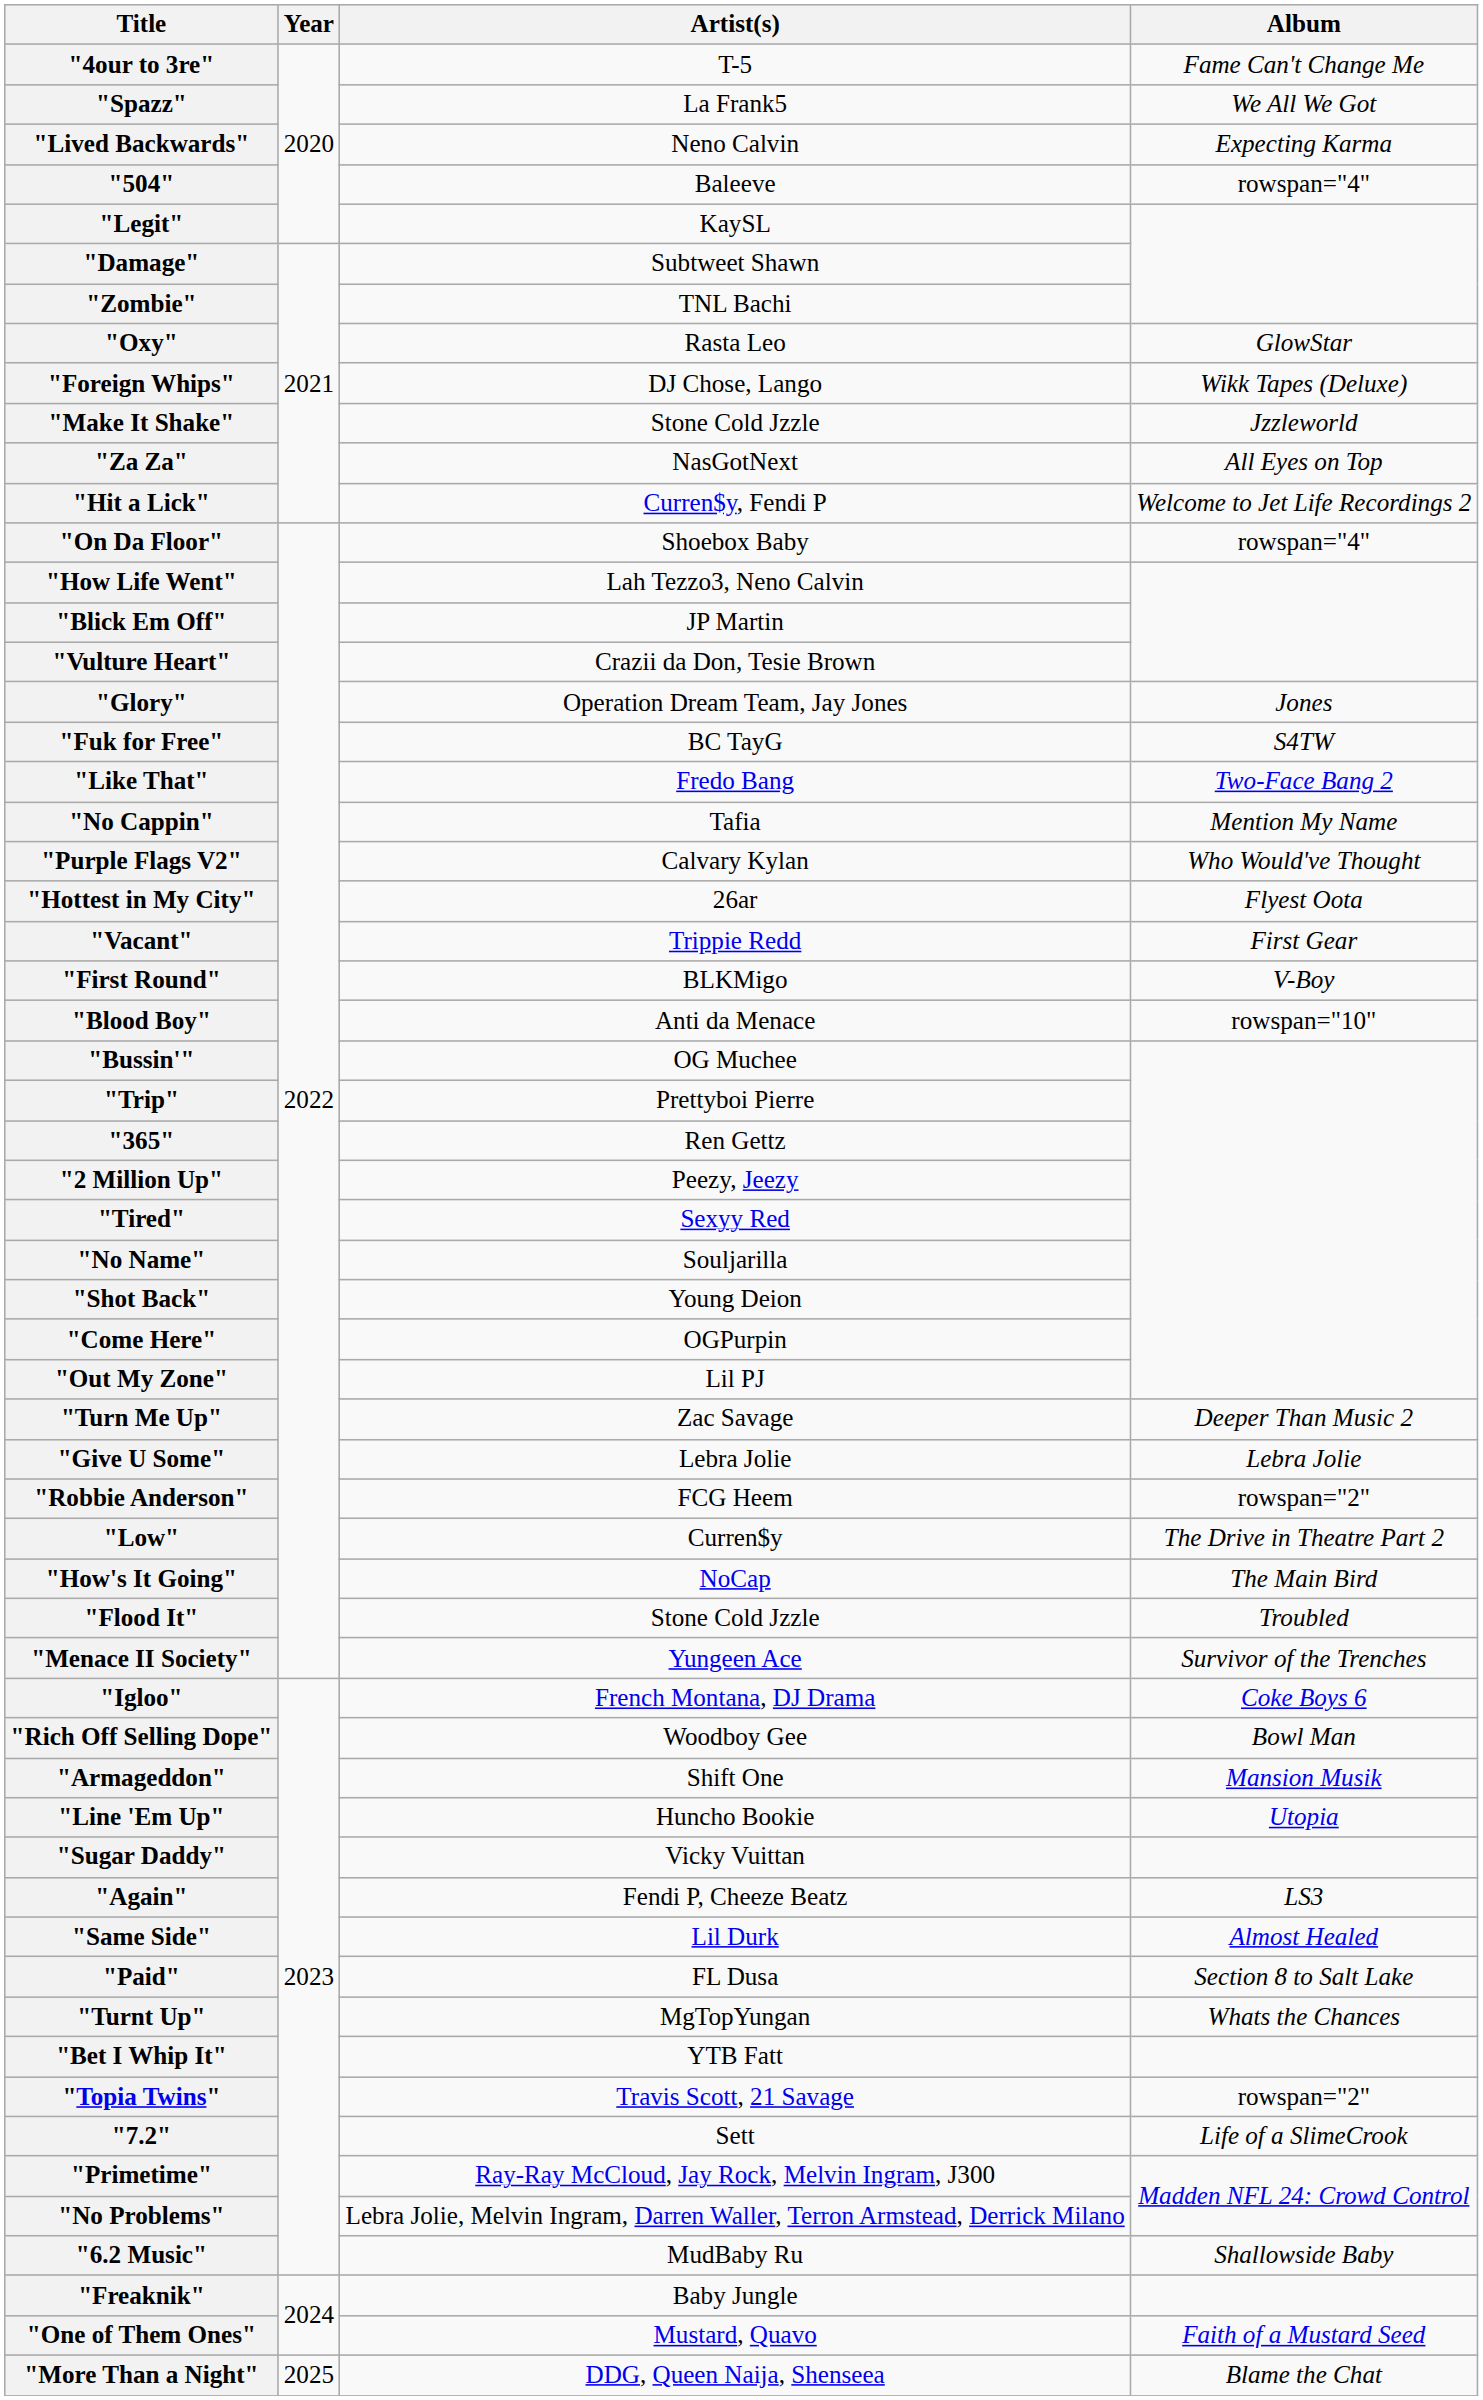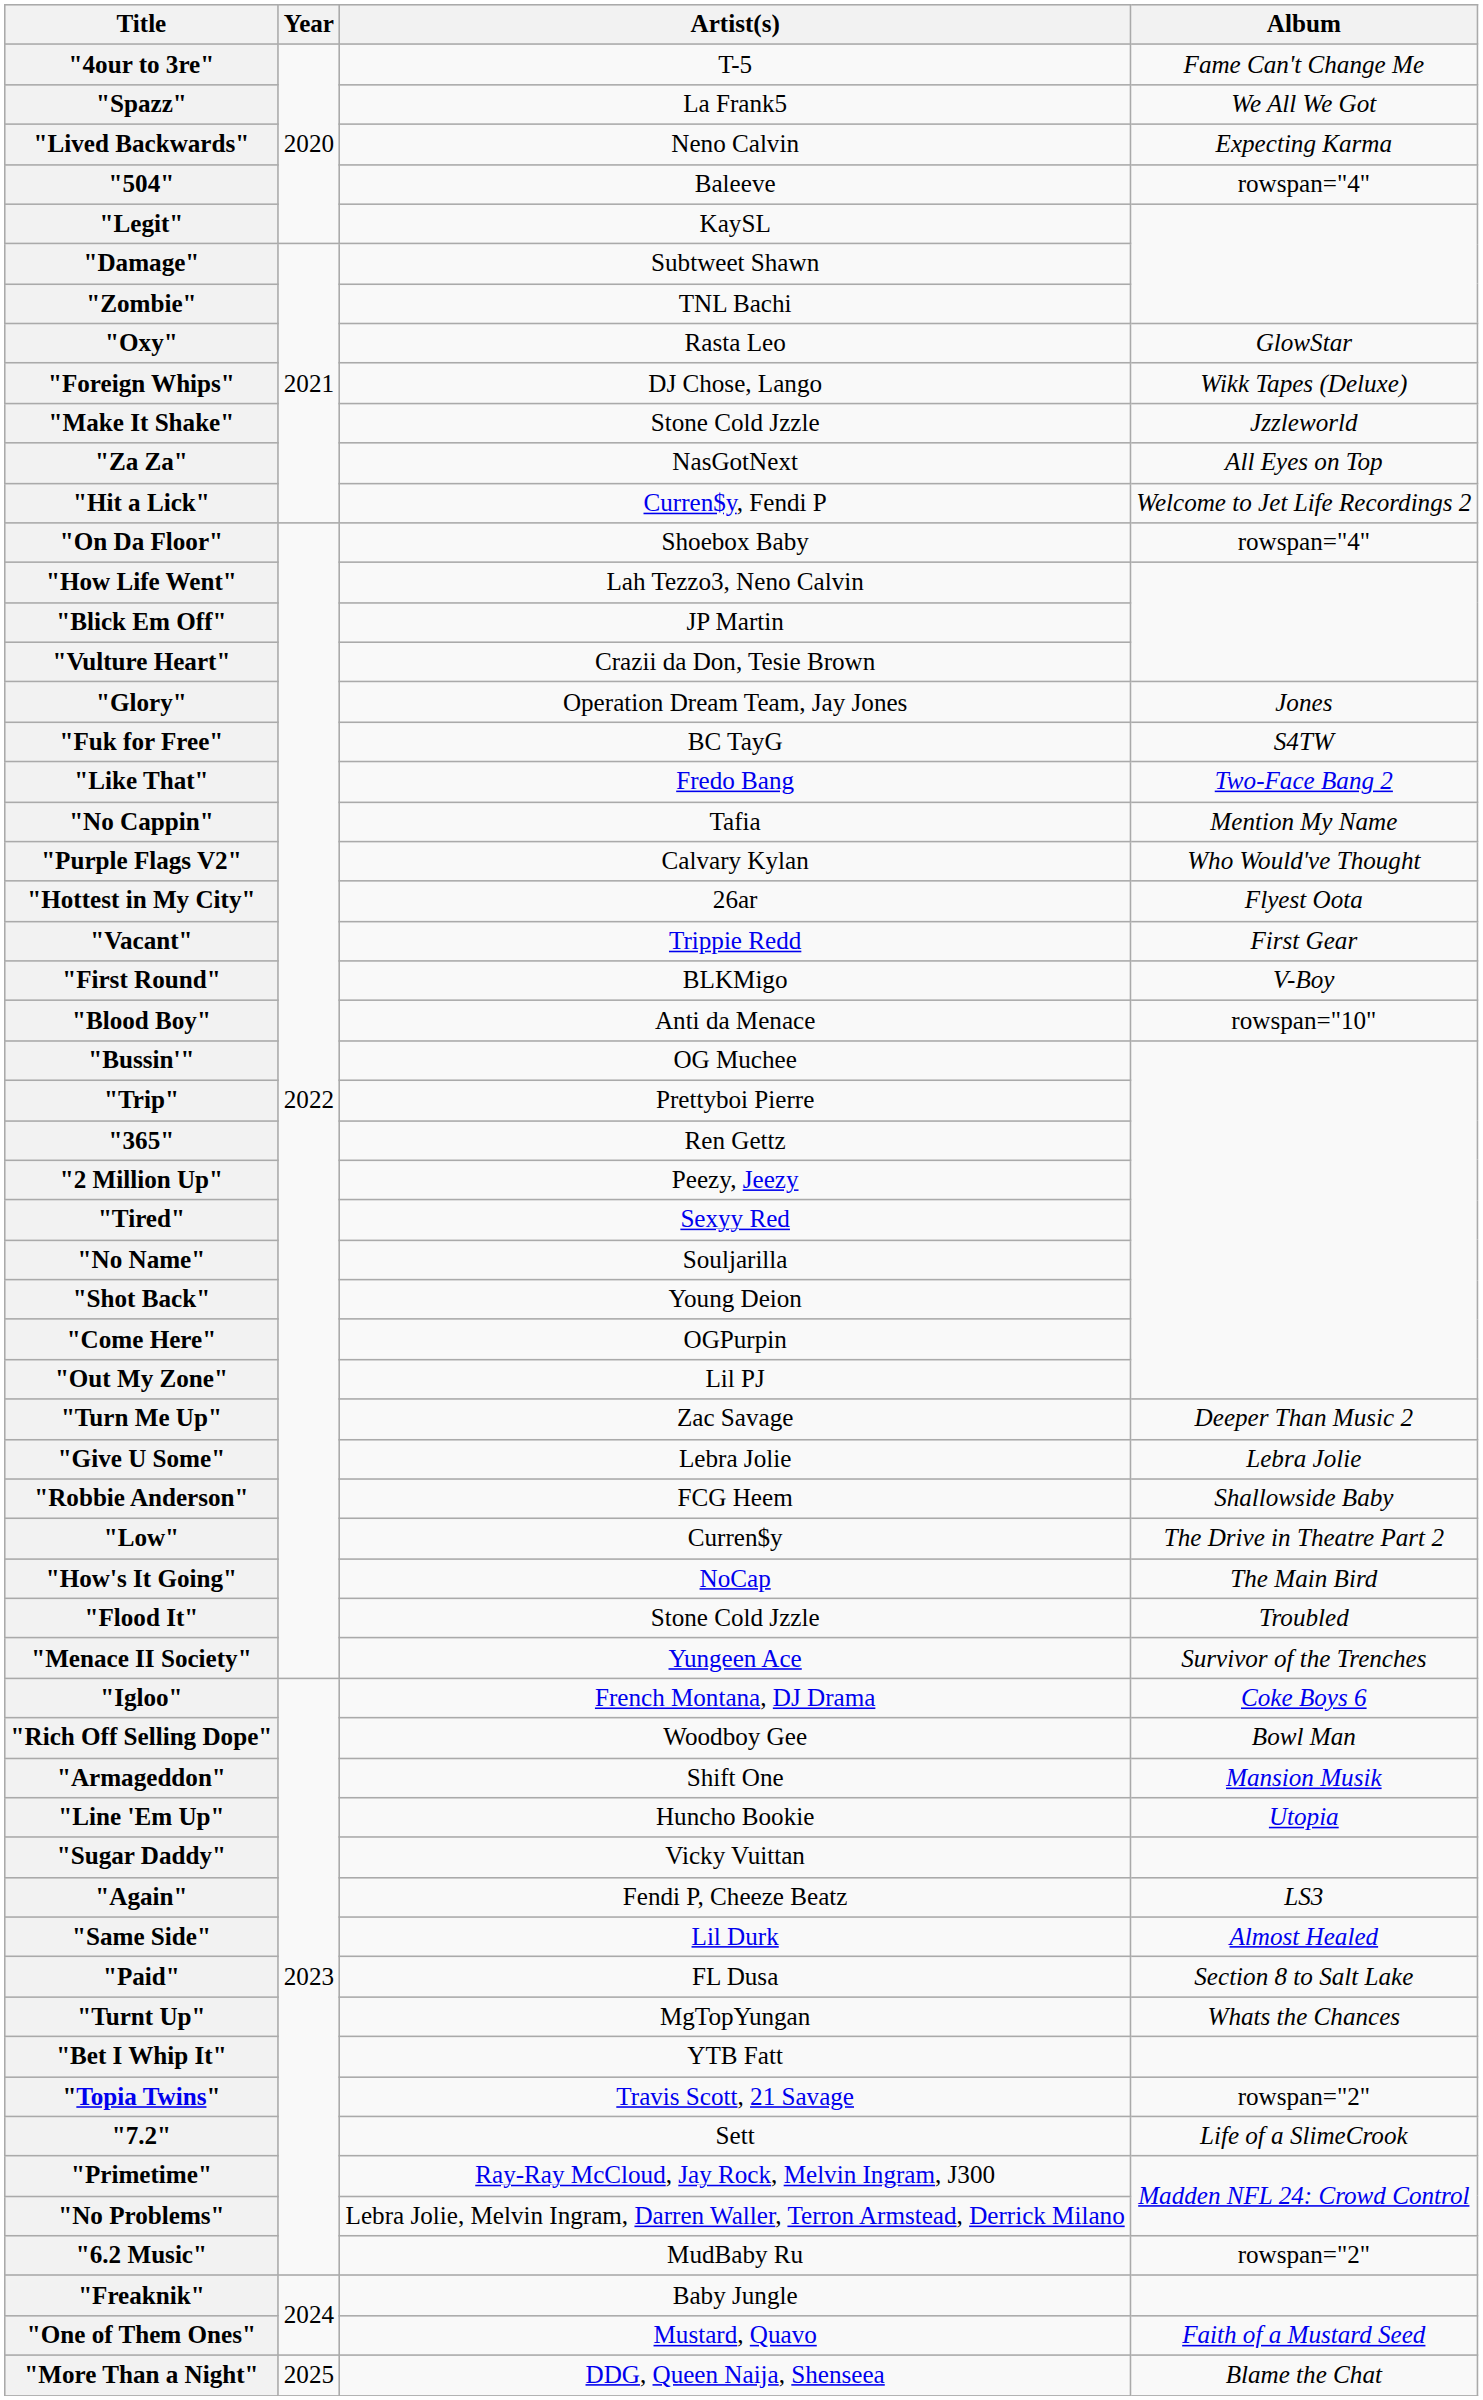"Robbie Anderson" | Album: rowspan="2" -> Shallowside Baby
"6.2 Music" | Album: Shallowside Baby -> rowspan="2"
